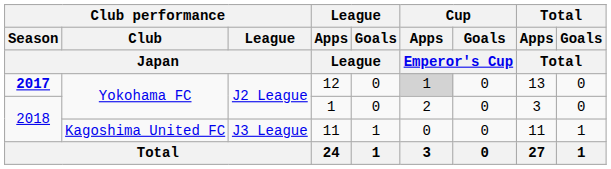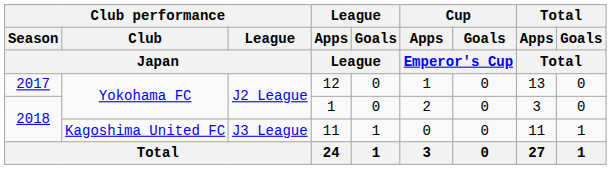12 | Club performance / Season / Japan: bold -> normal
12 | Cup / Apps / Emperor's Cup: lightgrey background -> no background
